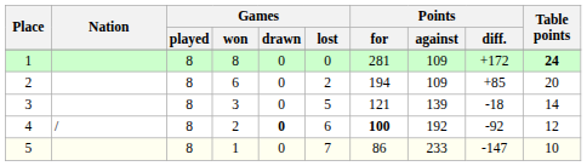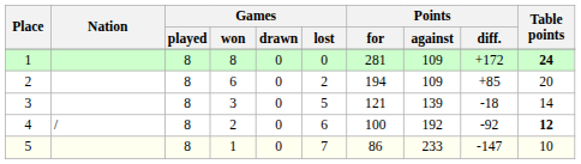4 | Games / drawn: bold -> normal
4 | Points / for: bold -> normal
4 | Table points: normal -> bold
